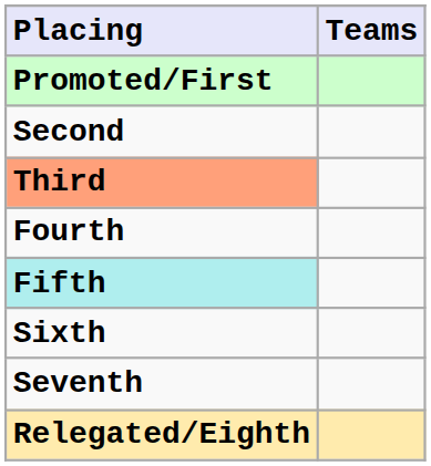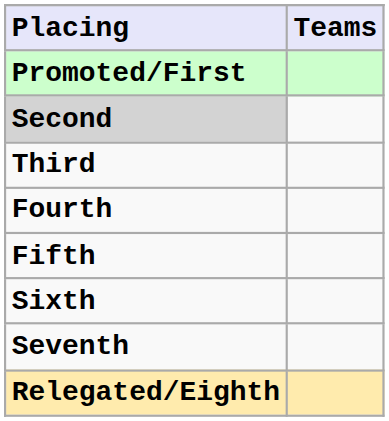Second | Placing: no background -> lightgrey background
Third | Placing: lightsalmon background -> no background
Fifth | Placing: paleturquoise background -> no background
